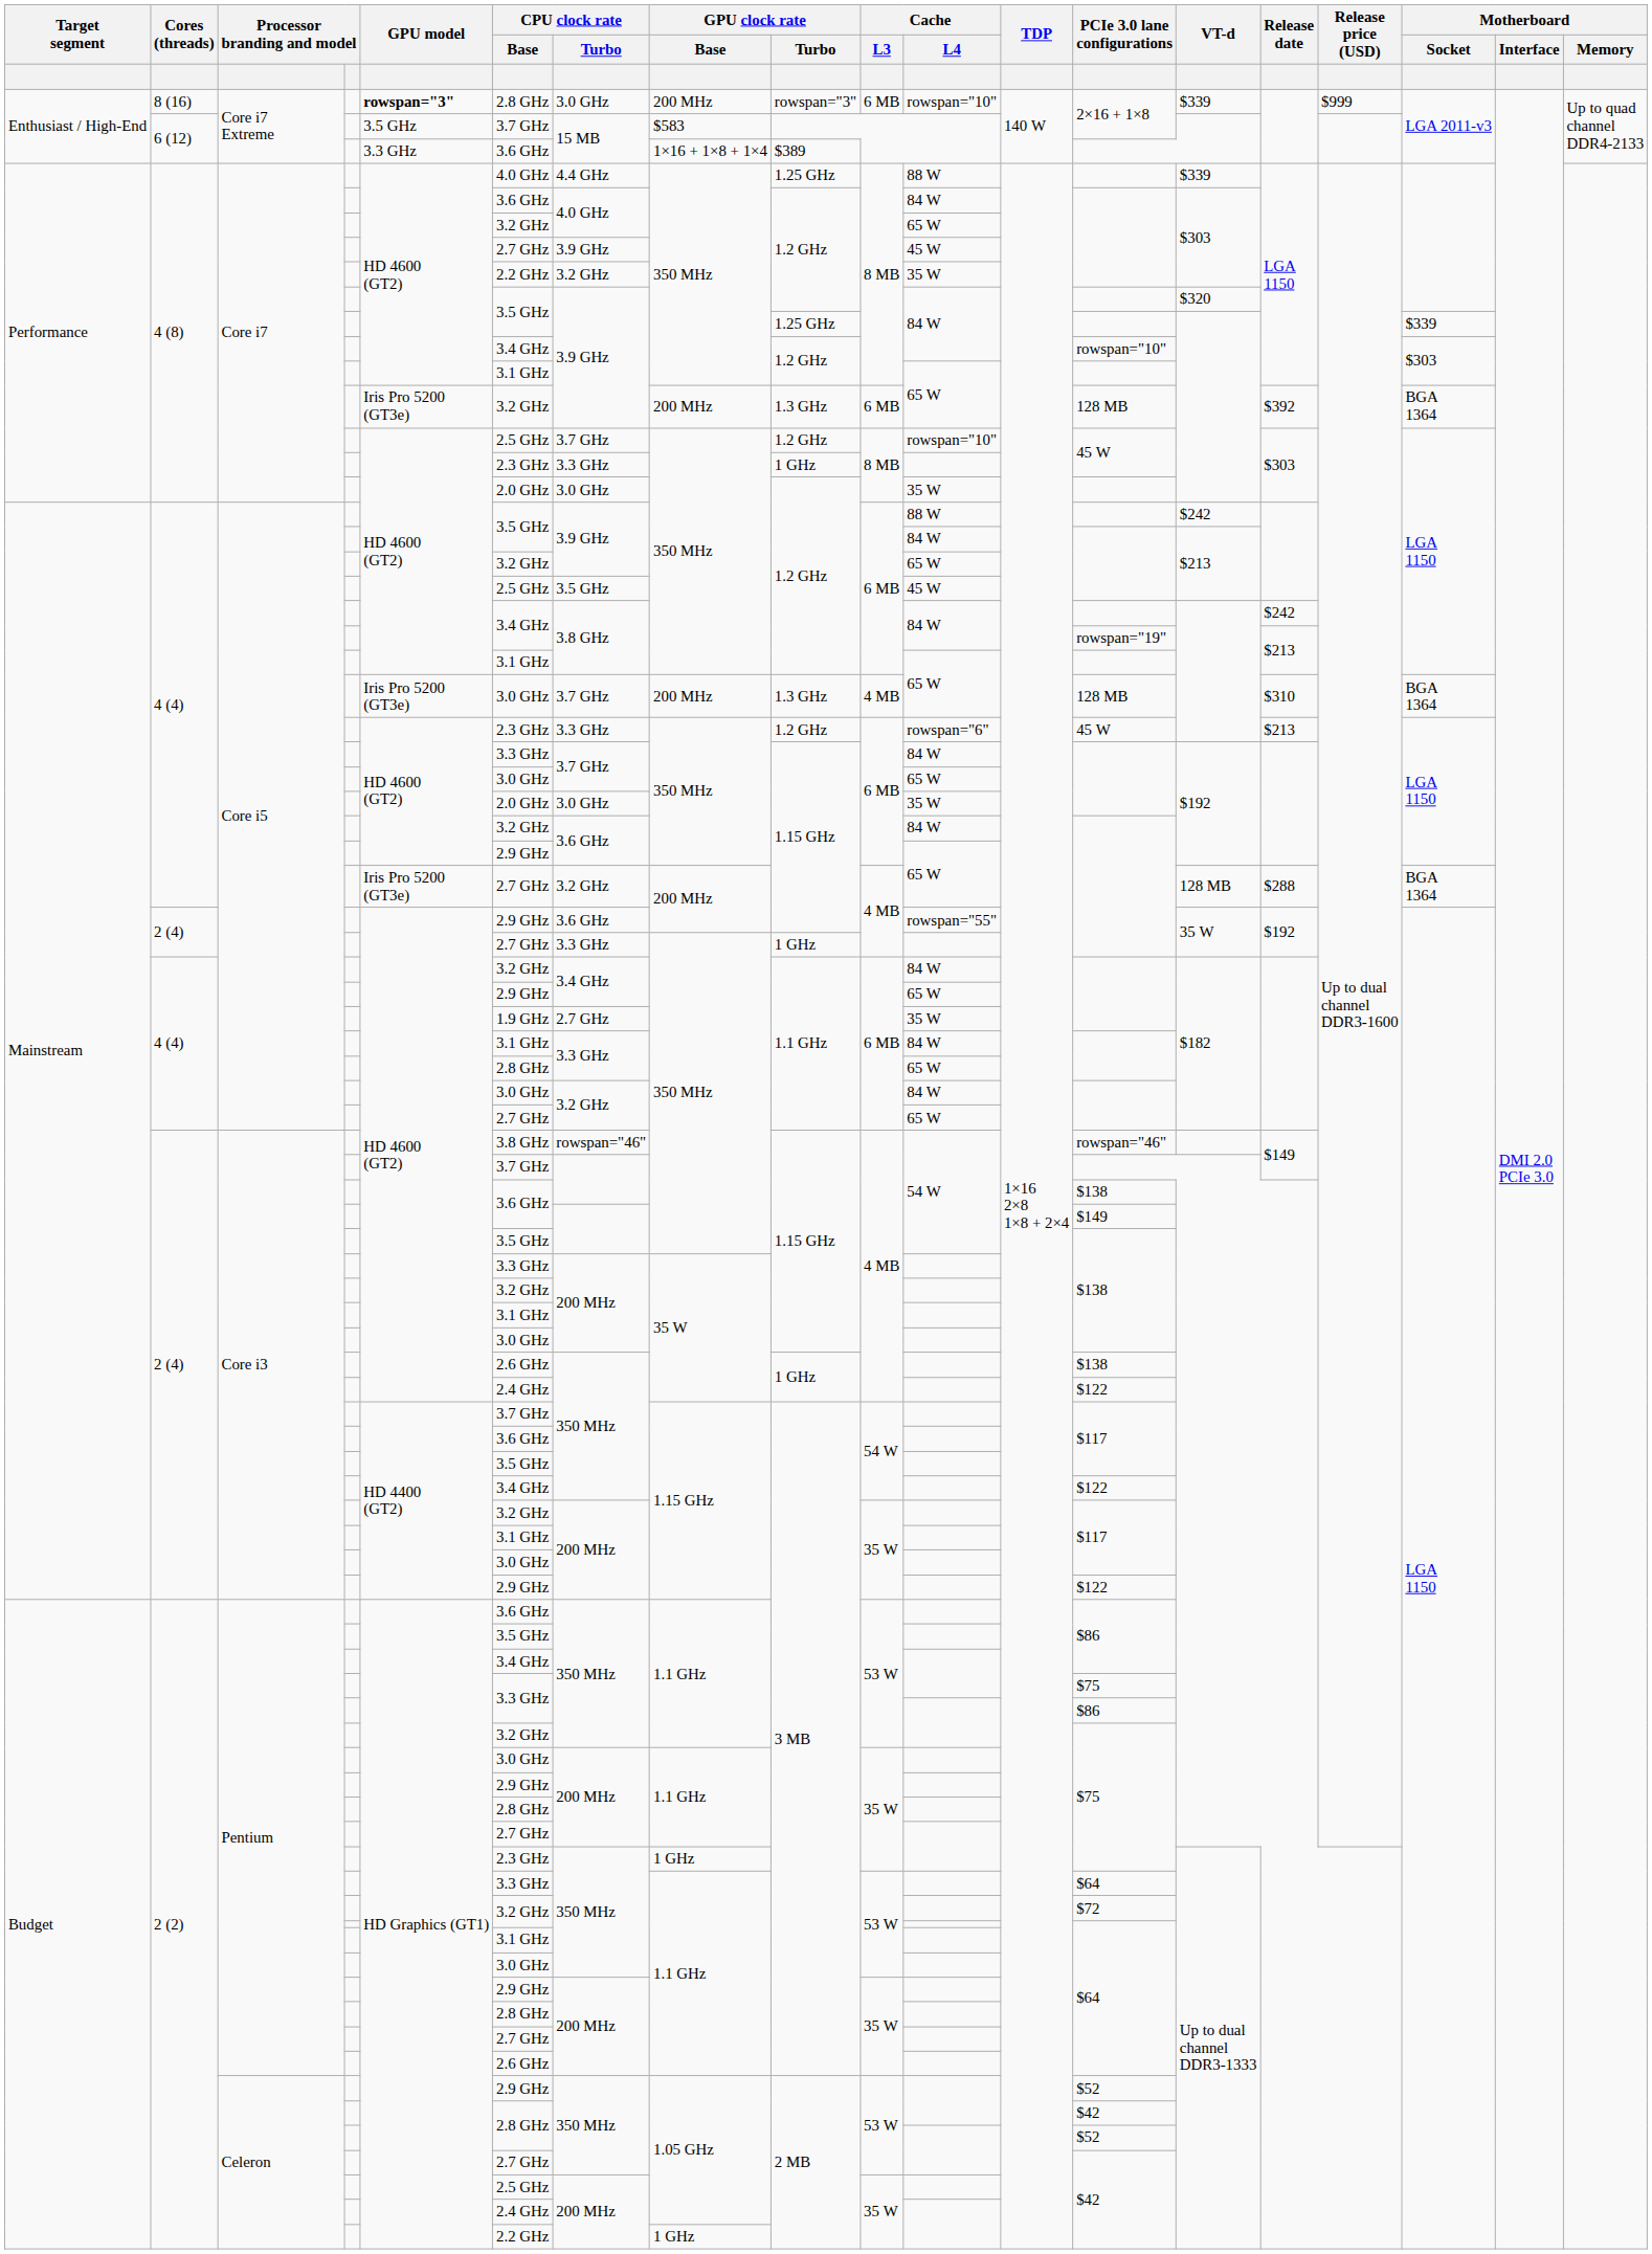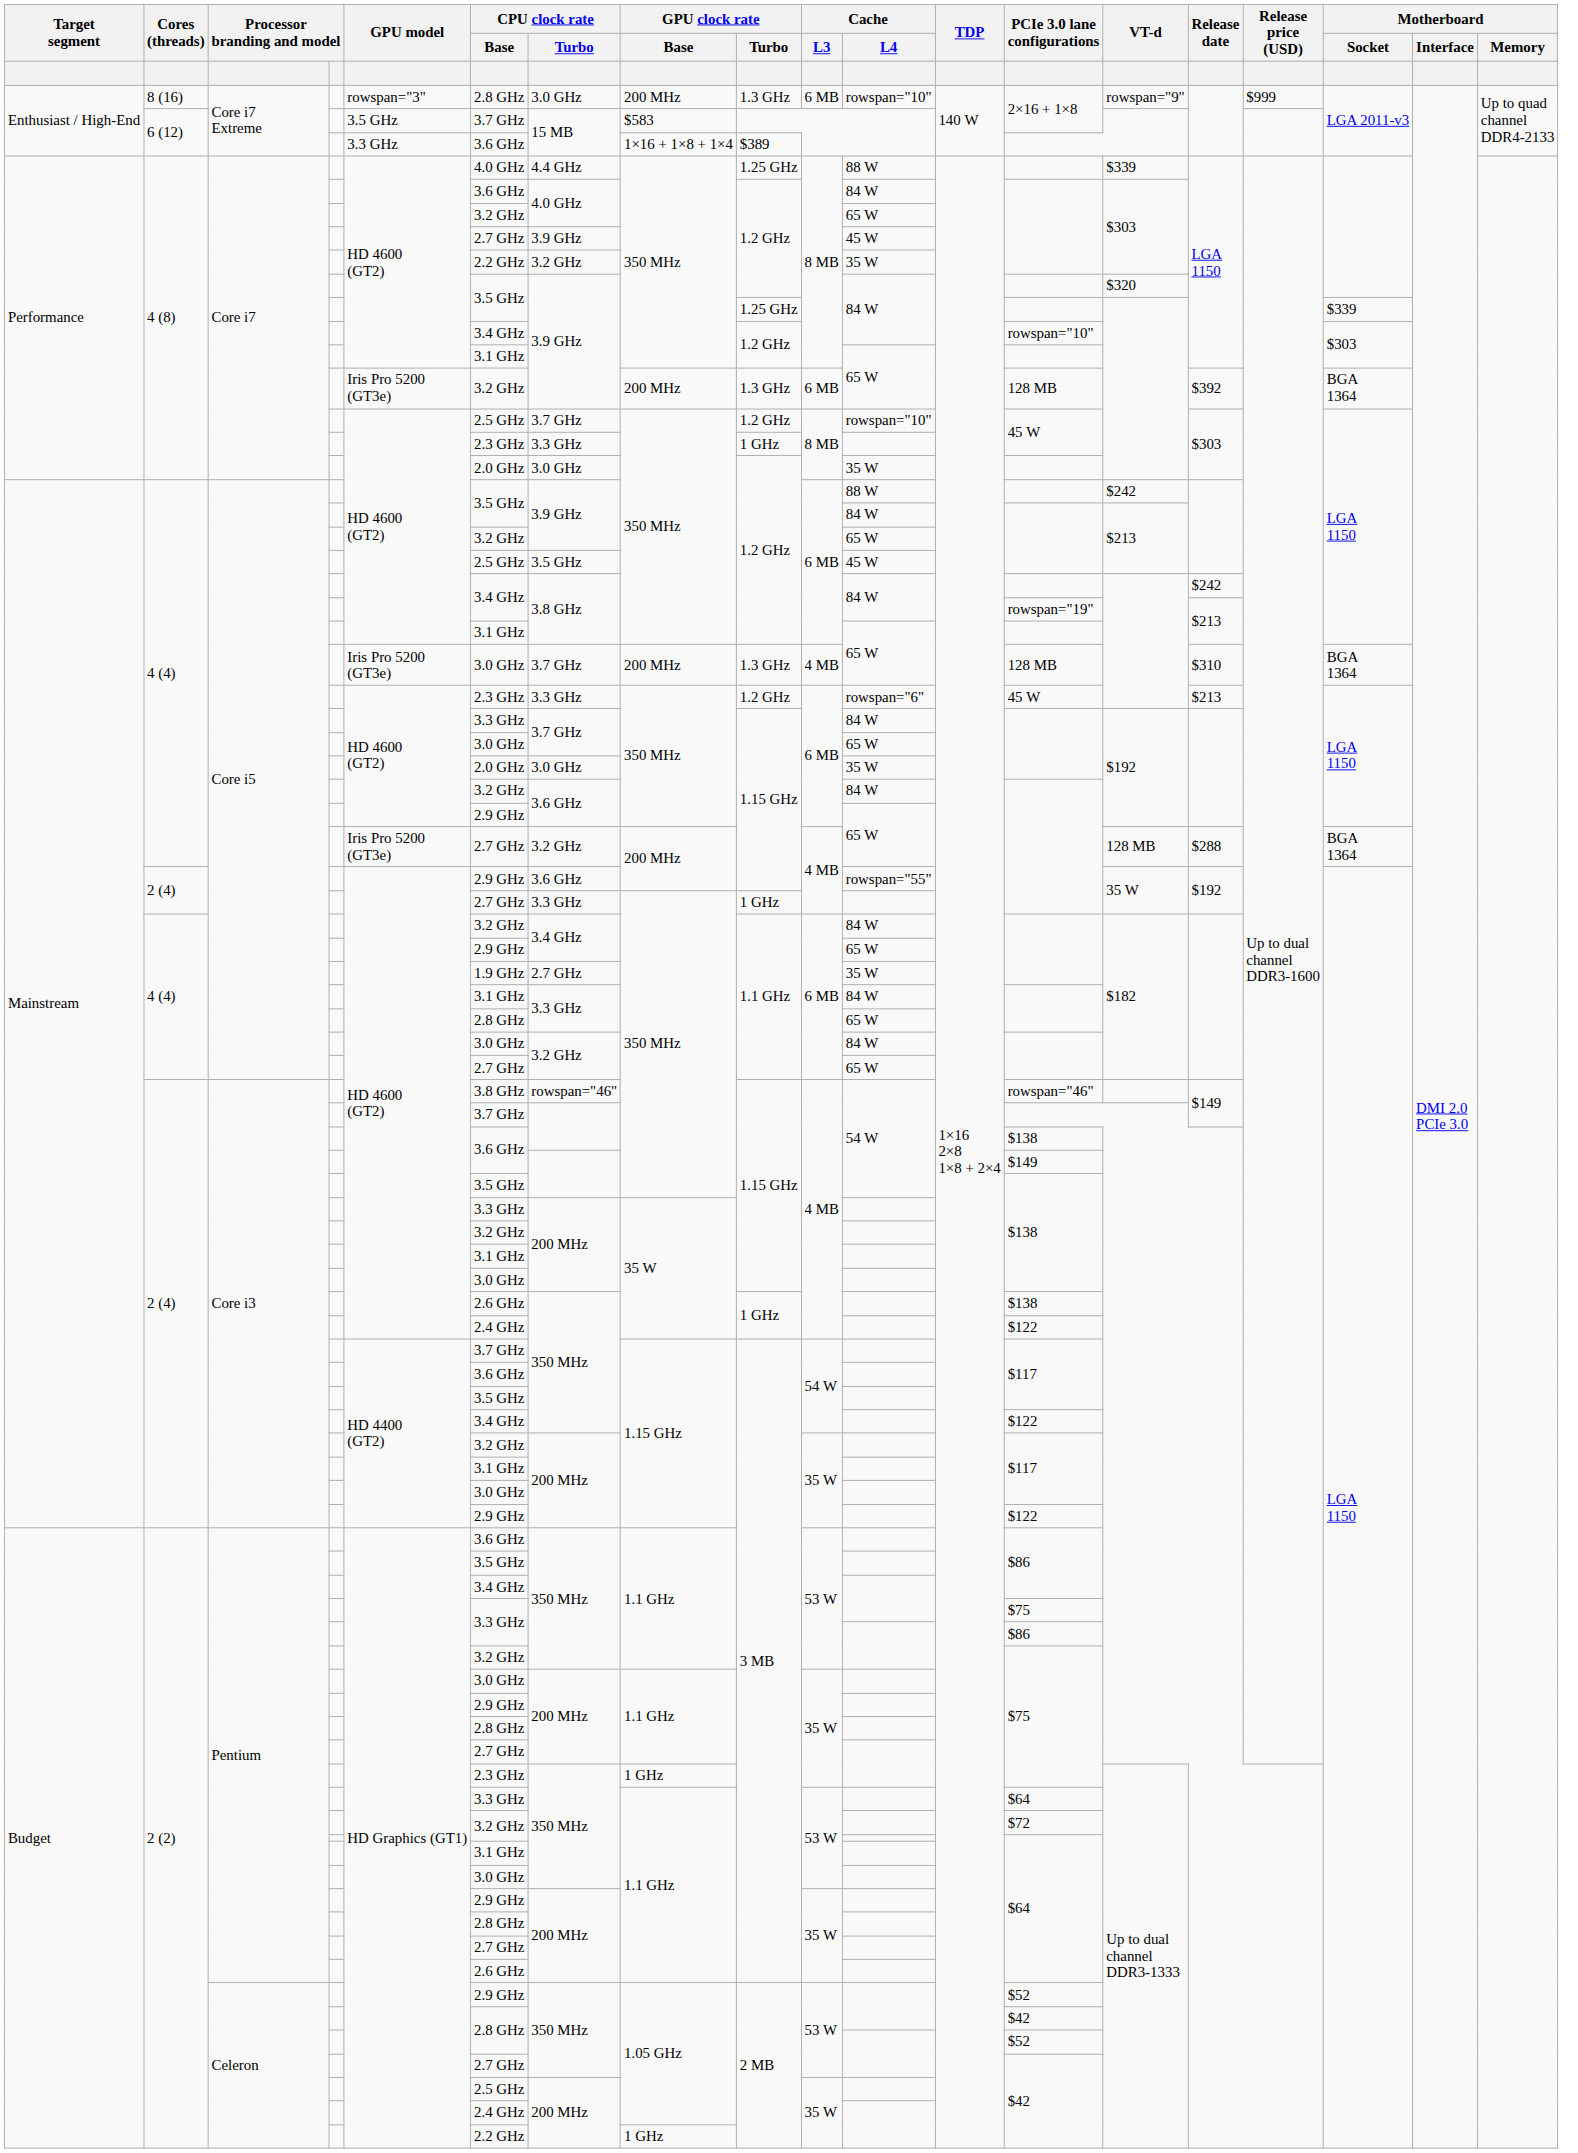8 (16) | GPU model: bold -> normal
8 (16) | GPU clock rate / Turbo: rowspan="3" -> 1.3 GHz
8 (16) | VT-d: $339 -> rowspan="9"
